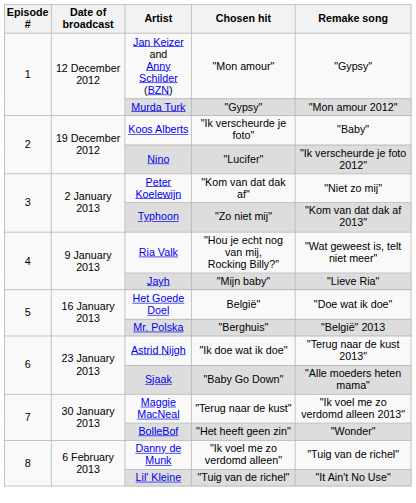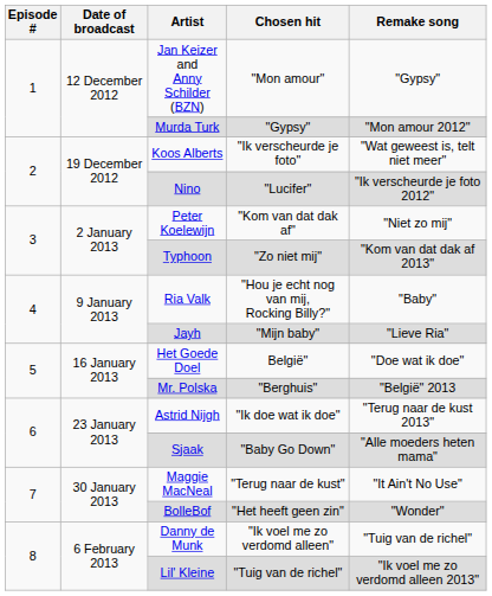Koos Alberts | Remake song: "Baby" -> "Wat geweest is, telt niet meer"
Ria Valk | Remake song: "Wat geweest is, telt niet meer" -> "Baby"
Maggie MacNeal | Remake song: "Ik voel me zo verdomd alleen 2013" -> "It Ain't No Use"
Lil' Kleine | Remake song: "It Ain't No Use" -> "Ik voel me zo verdomd alleen 2013"
